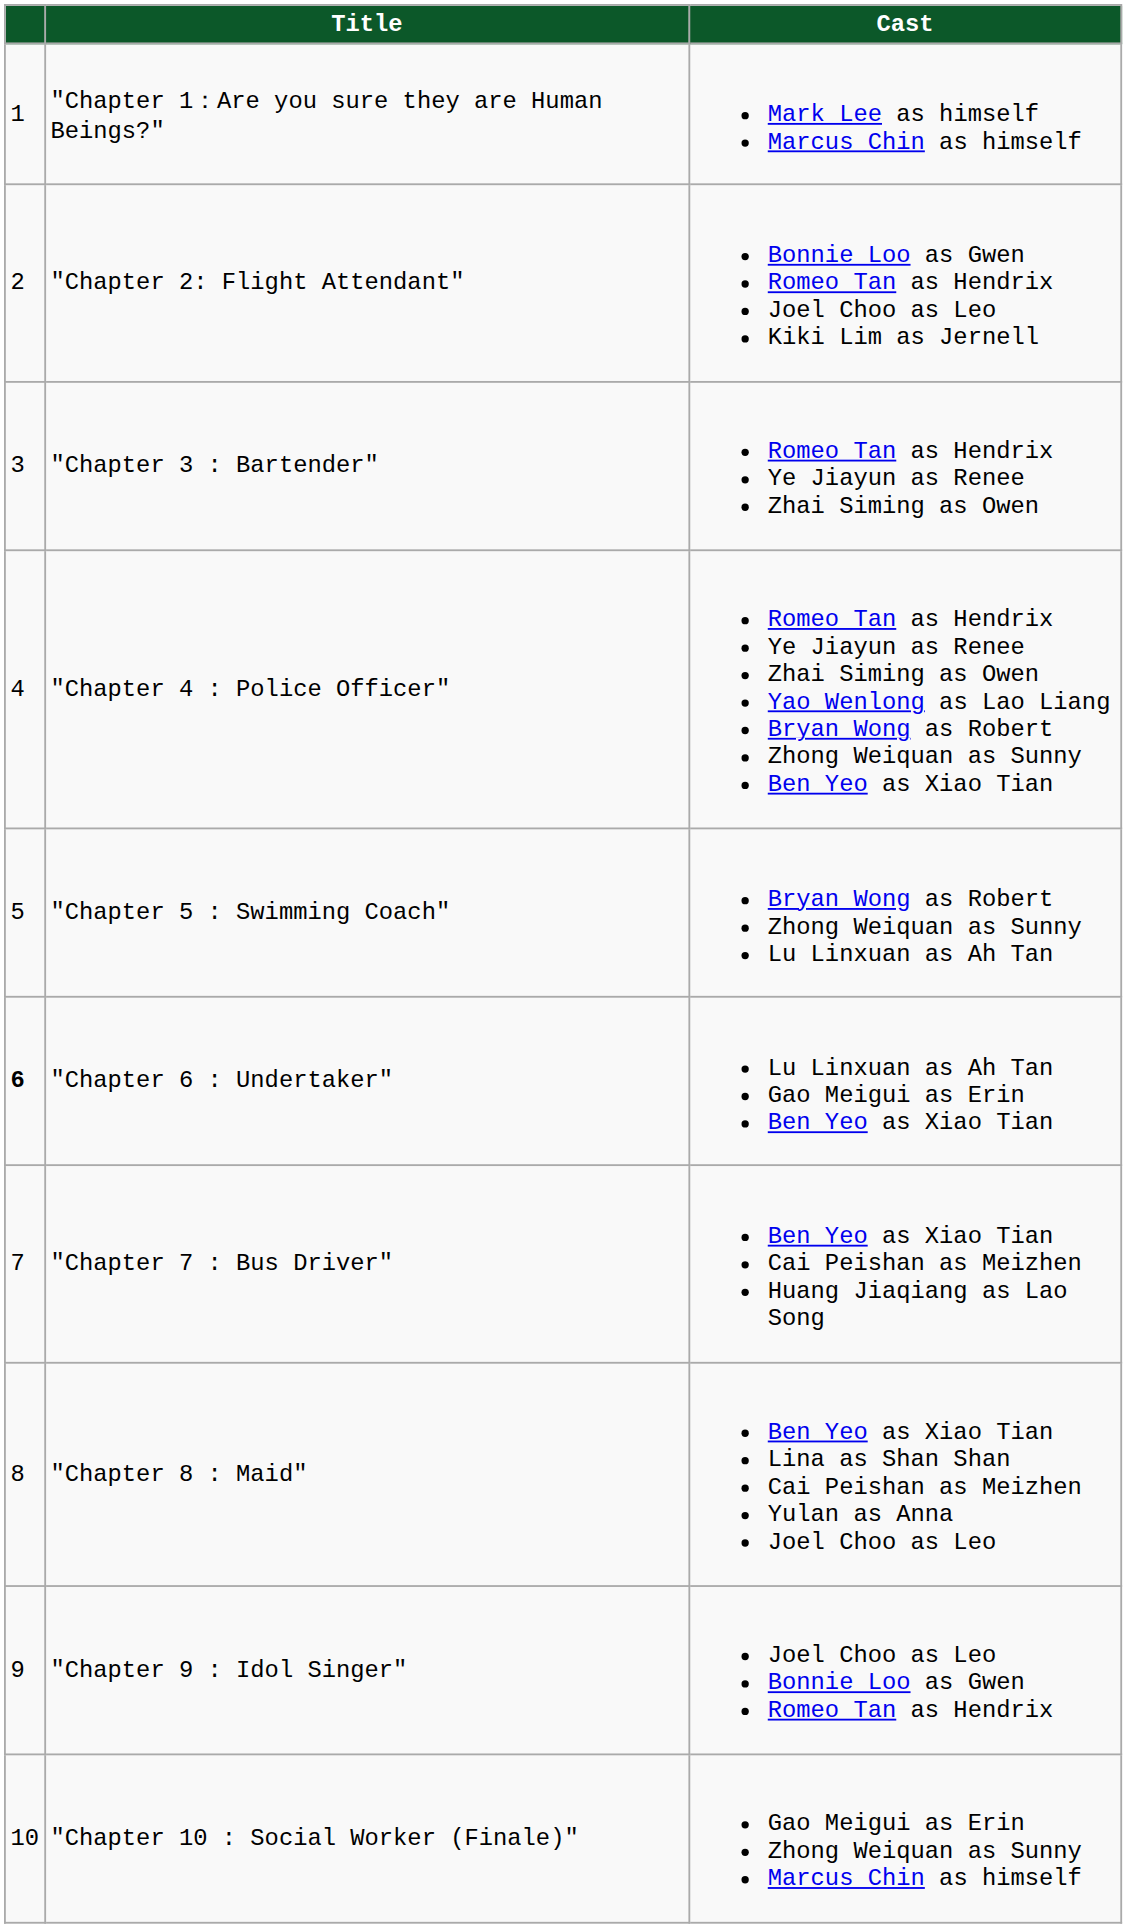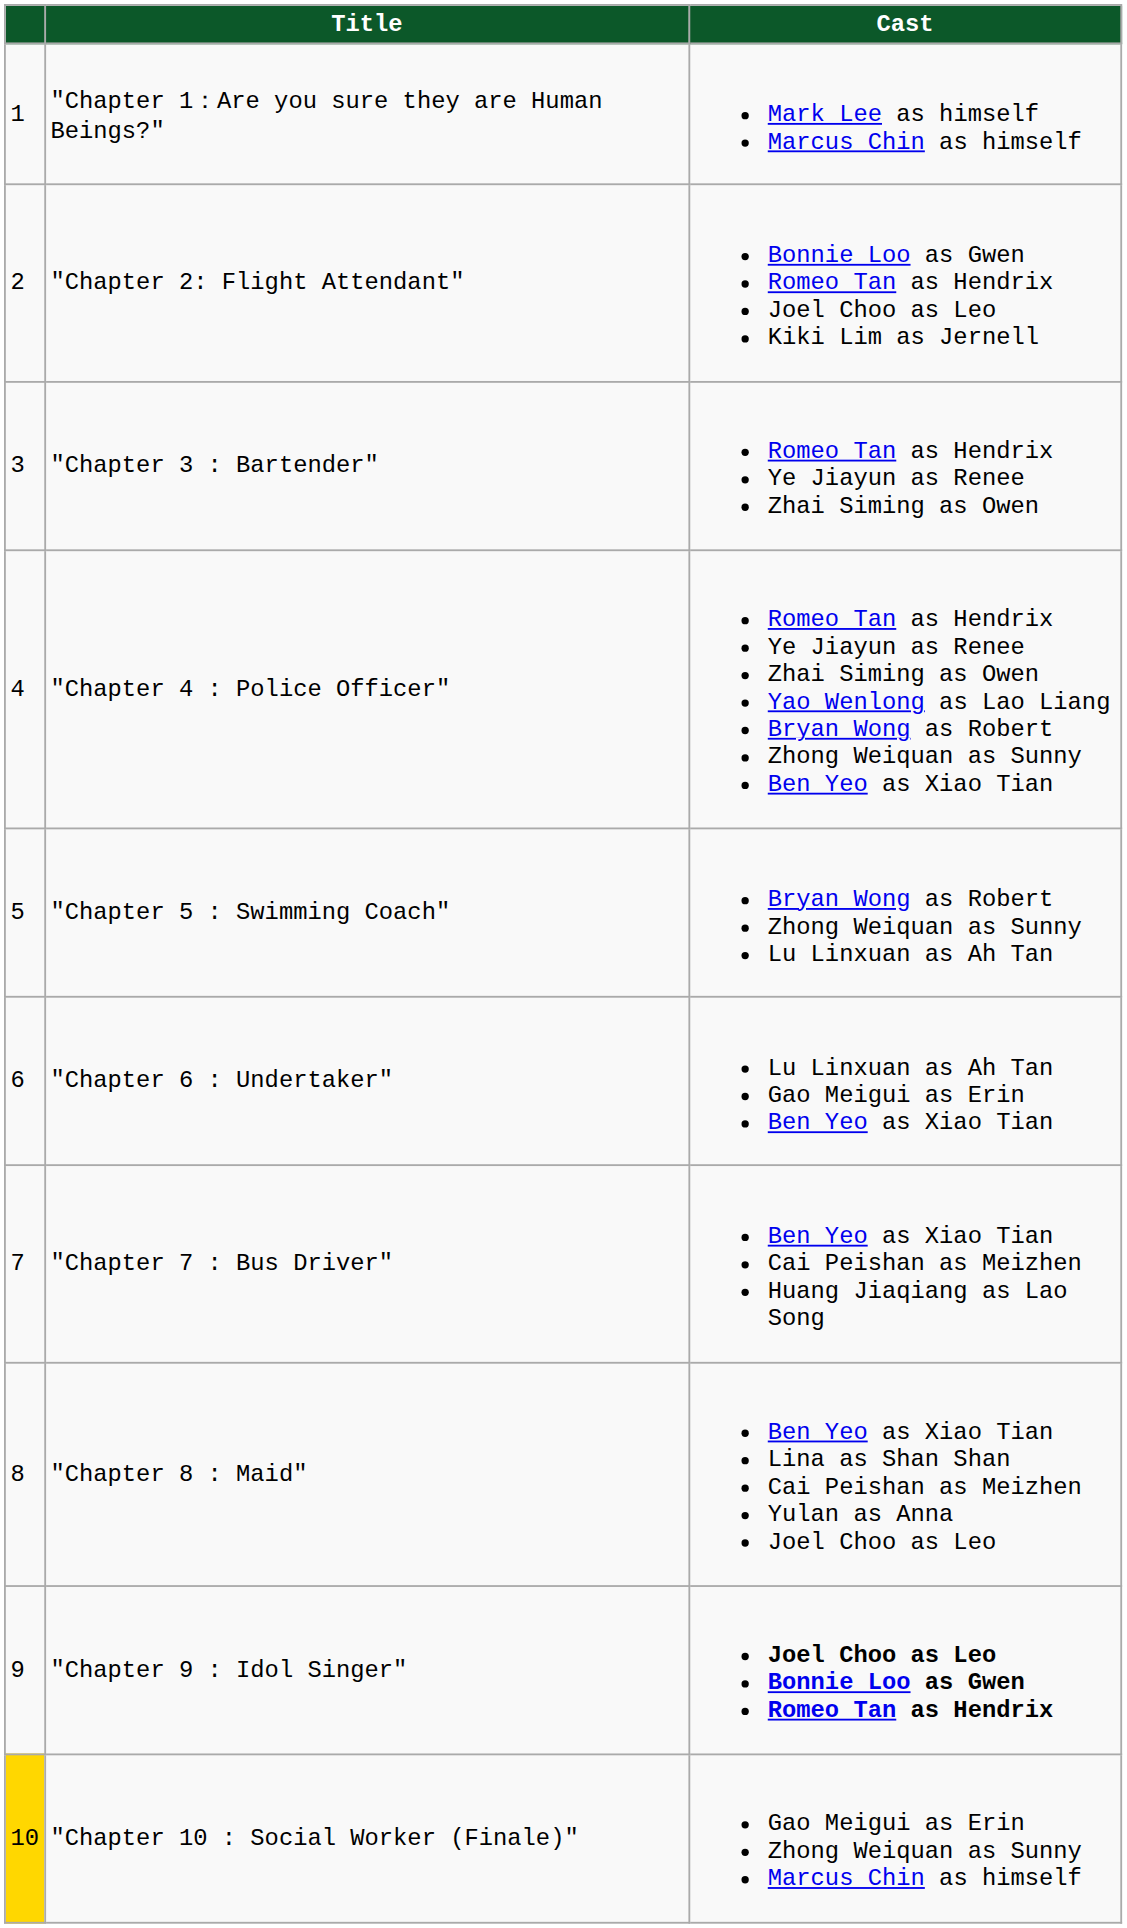"Chapter 6 : Undertaker" | column 1: bold -> normal
"Chapter 9 : Idol Singer" | Cast: normal -> bold
"Chapter 10 : Social Worker (Finale)" | column 1: no background -> gold background
